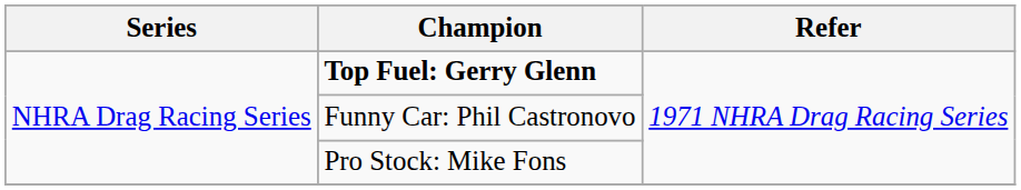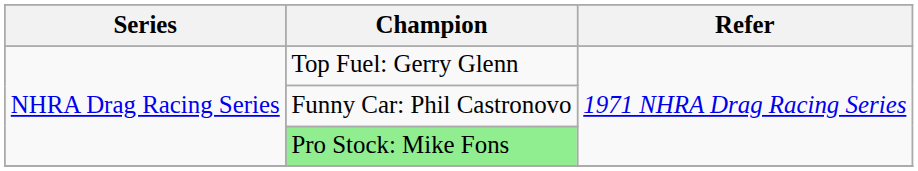Top Fuel: Gerry Glenn | Champion: bold -> normal
Pro Stock: Mike Fons | Champion: no background -> lightgreen background
